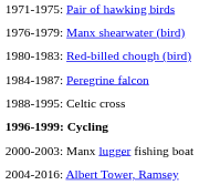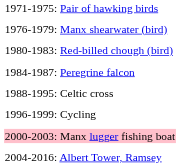row 6 | column 1: bold -> normal
row 7 | column 1: no background -> pink background
